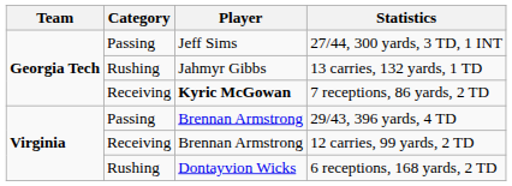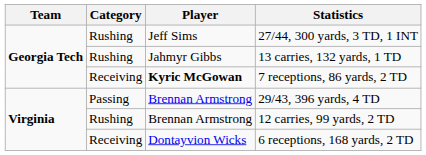27/44, 300 yards, 3 TD, 1 INT | Category: Passing -> Rushing
12 carries, 99 yards, 2 TD | Category: Receiving -> Rushing
6 receptions, 168 yards, 2 TD | Category: Rushing -> Receiving
